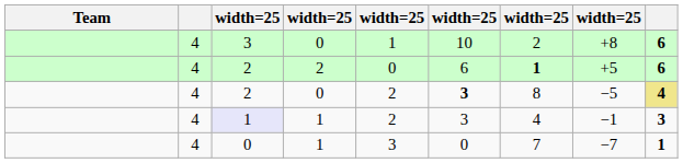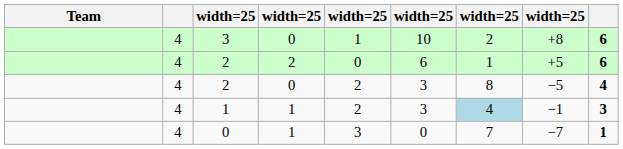row 3 | column 7: bold -> normal
row 4 | column 6: bold -> normal
row 4 | column 9: khaki background -> no background
row 5 | column 3: lavender background -> no background
row 5 | column 7: no background -> lightblue background
